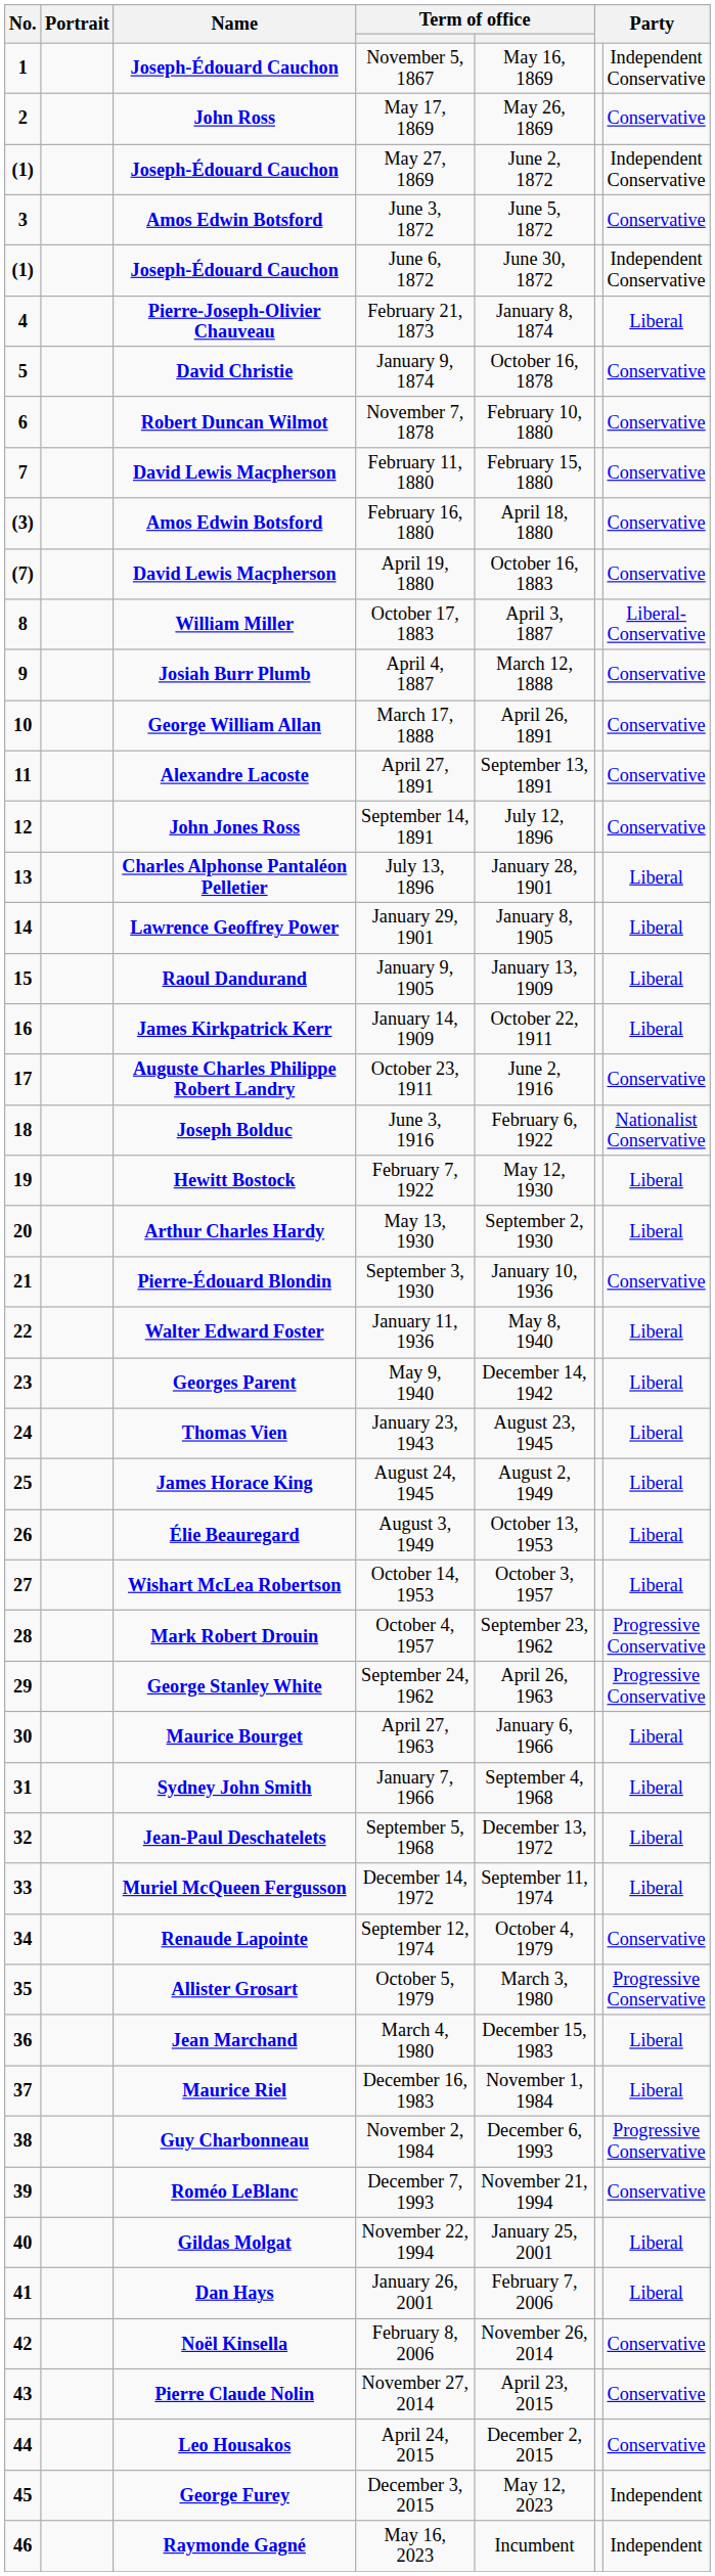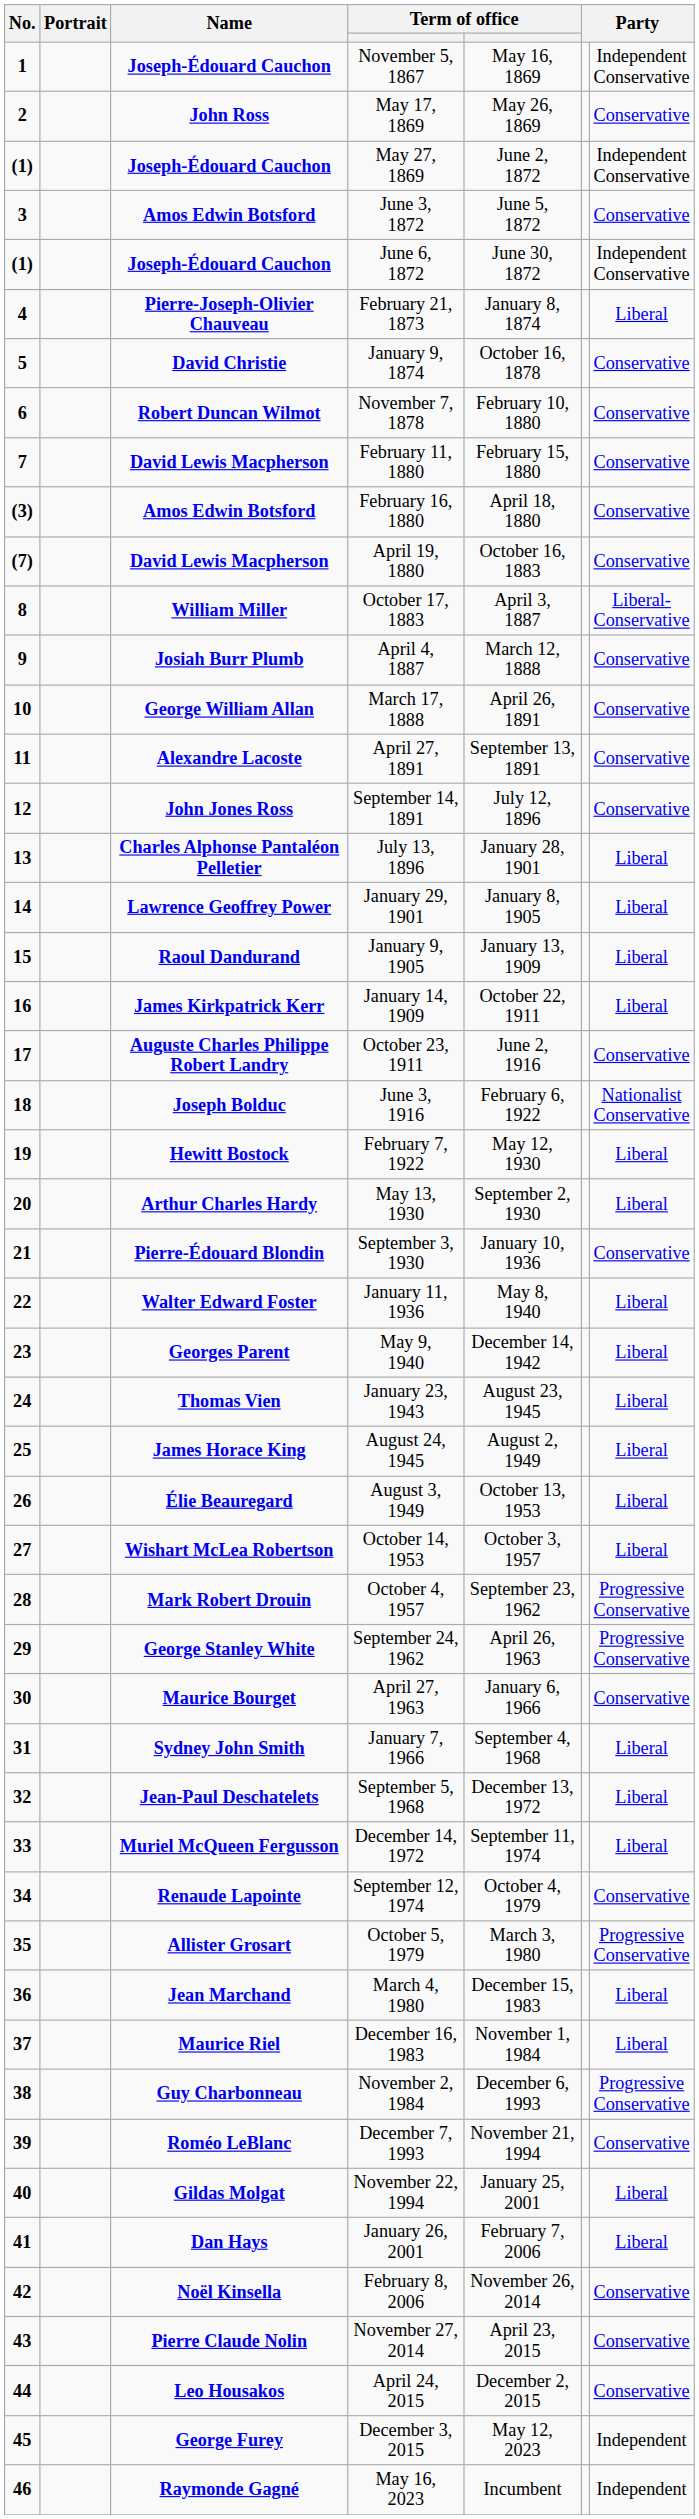April 27, 1963 | column 7: Liberal -> Conservative
